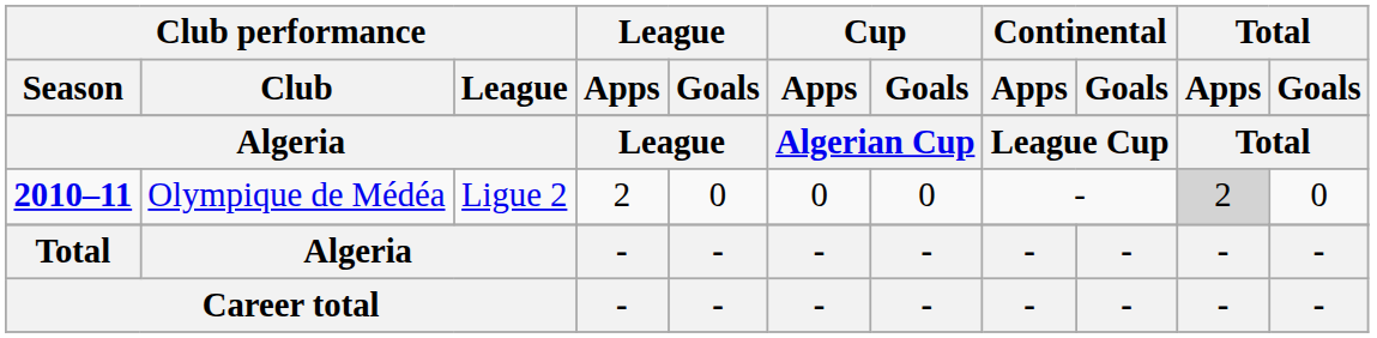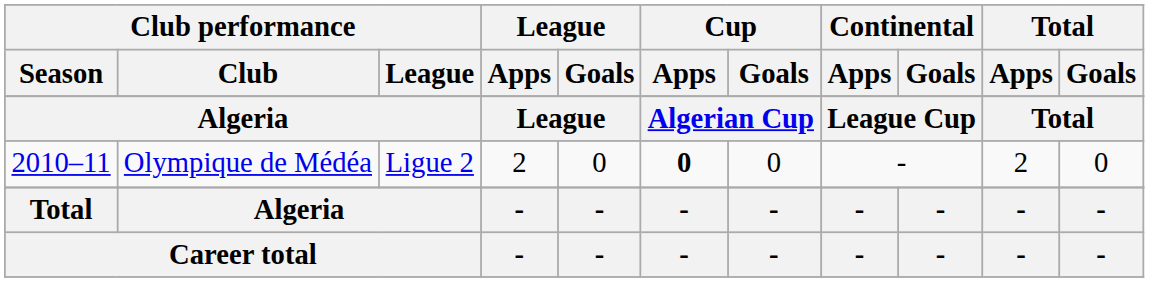Olympique de Médéa | Club performance / Season: bold -> normal
Olympique de Médéa | Cup / Apps: normal -> bold
Olympique de Médéa | Total / Apps: lightgrey background -> no background
